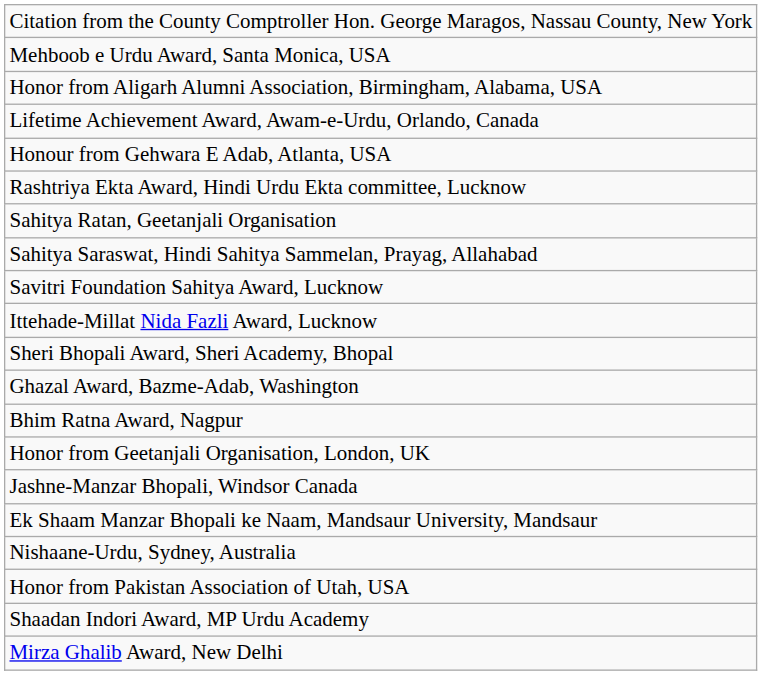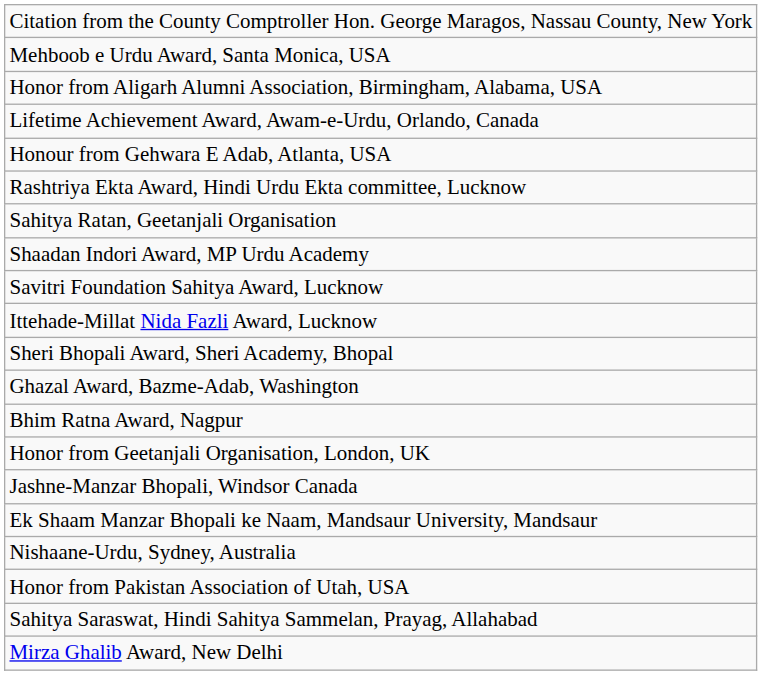row 8 | column 1: Sahitya Saraswat, Hindi Sahitya Sammelan, Prayag, Allahabad -> Shaadan Indori Award, MP Urdu Academy
row 19 | column 1: Shaadan Indori Award, MP Urdu Academy -> Sahitya Saraswat, Hindi Sahitya Sammelan, Prayag, Allahabad
